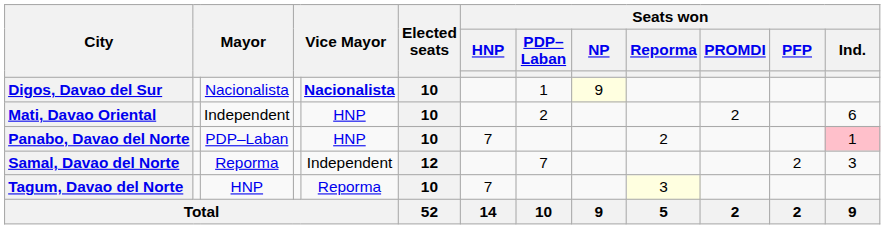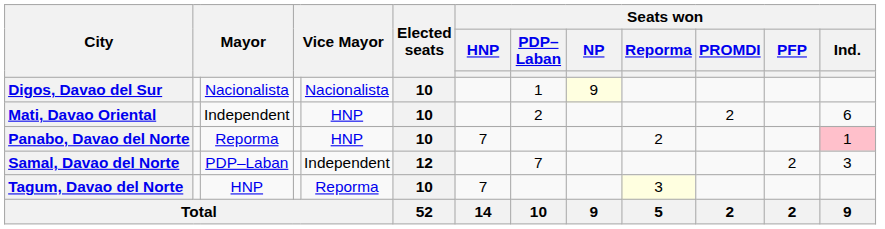Digos, Davao del Sur | column 5: bold -> normal
Panabo, Davao del Norte | column 3: PDP–Laban -> Reporma
Samal, Davao del Norte | column 3: Reporma -> PDP–Laban
